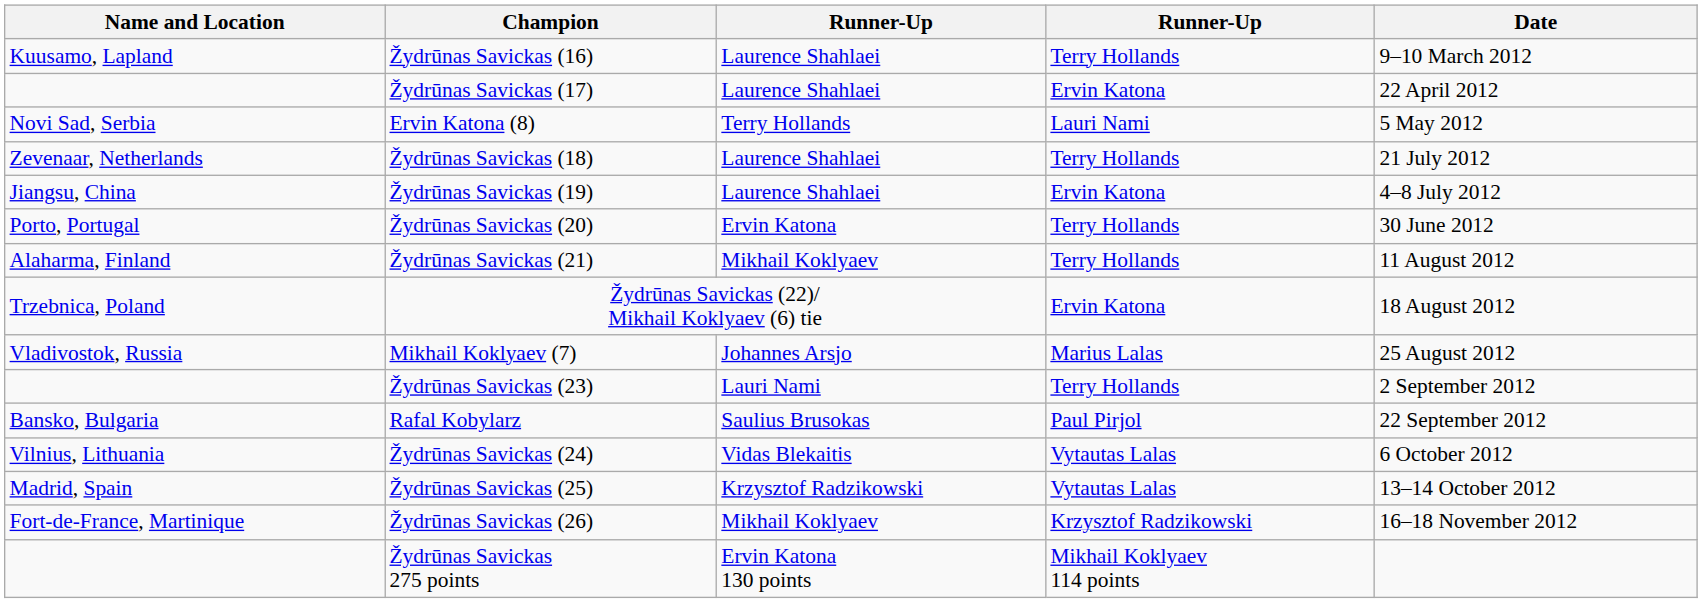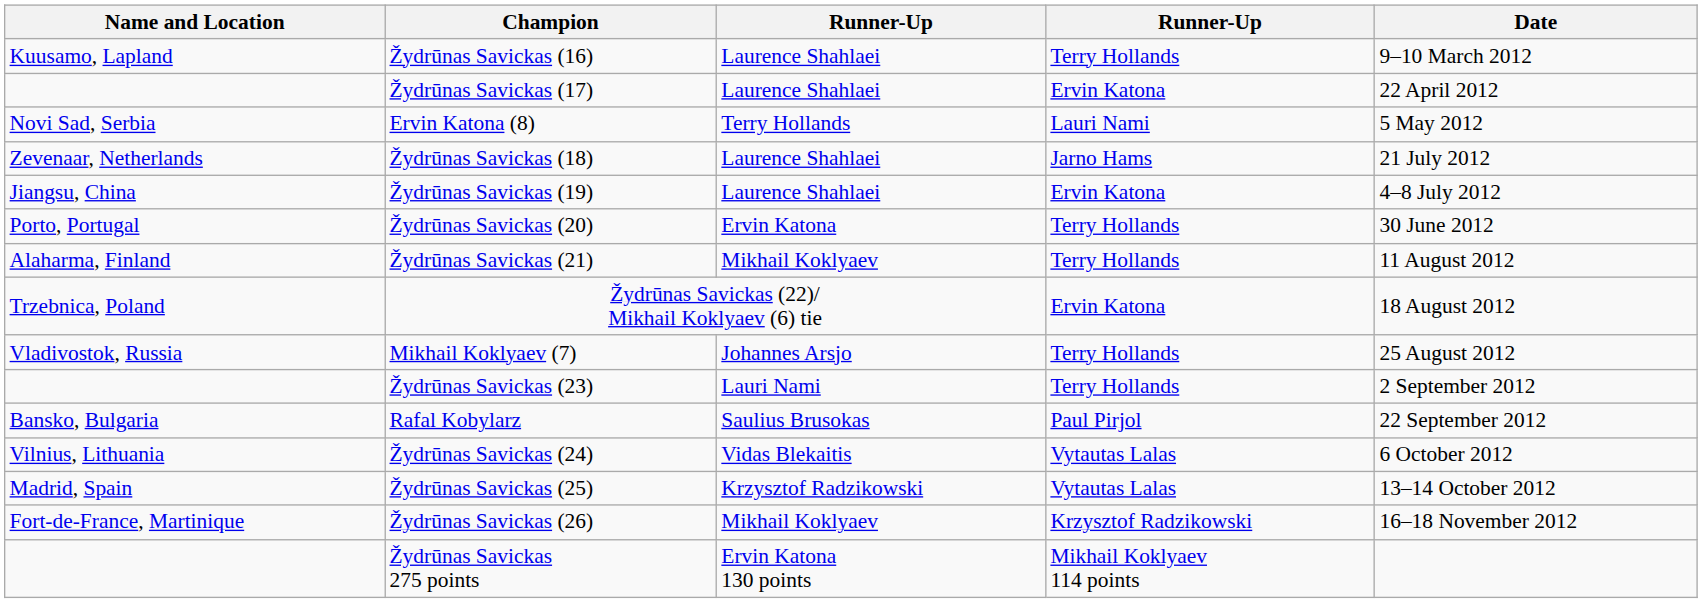Žydrūnas Savickas (18) | column 4: Terry Hollands -> Jarno Hams
Mikhail Koklyaev (7) | column 4: Marius Lalas -> Terry Hollands
